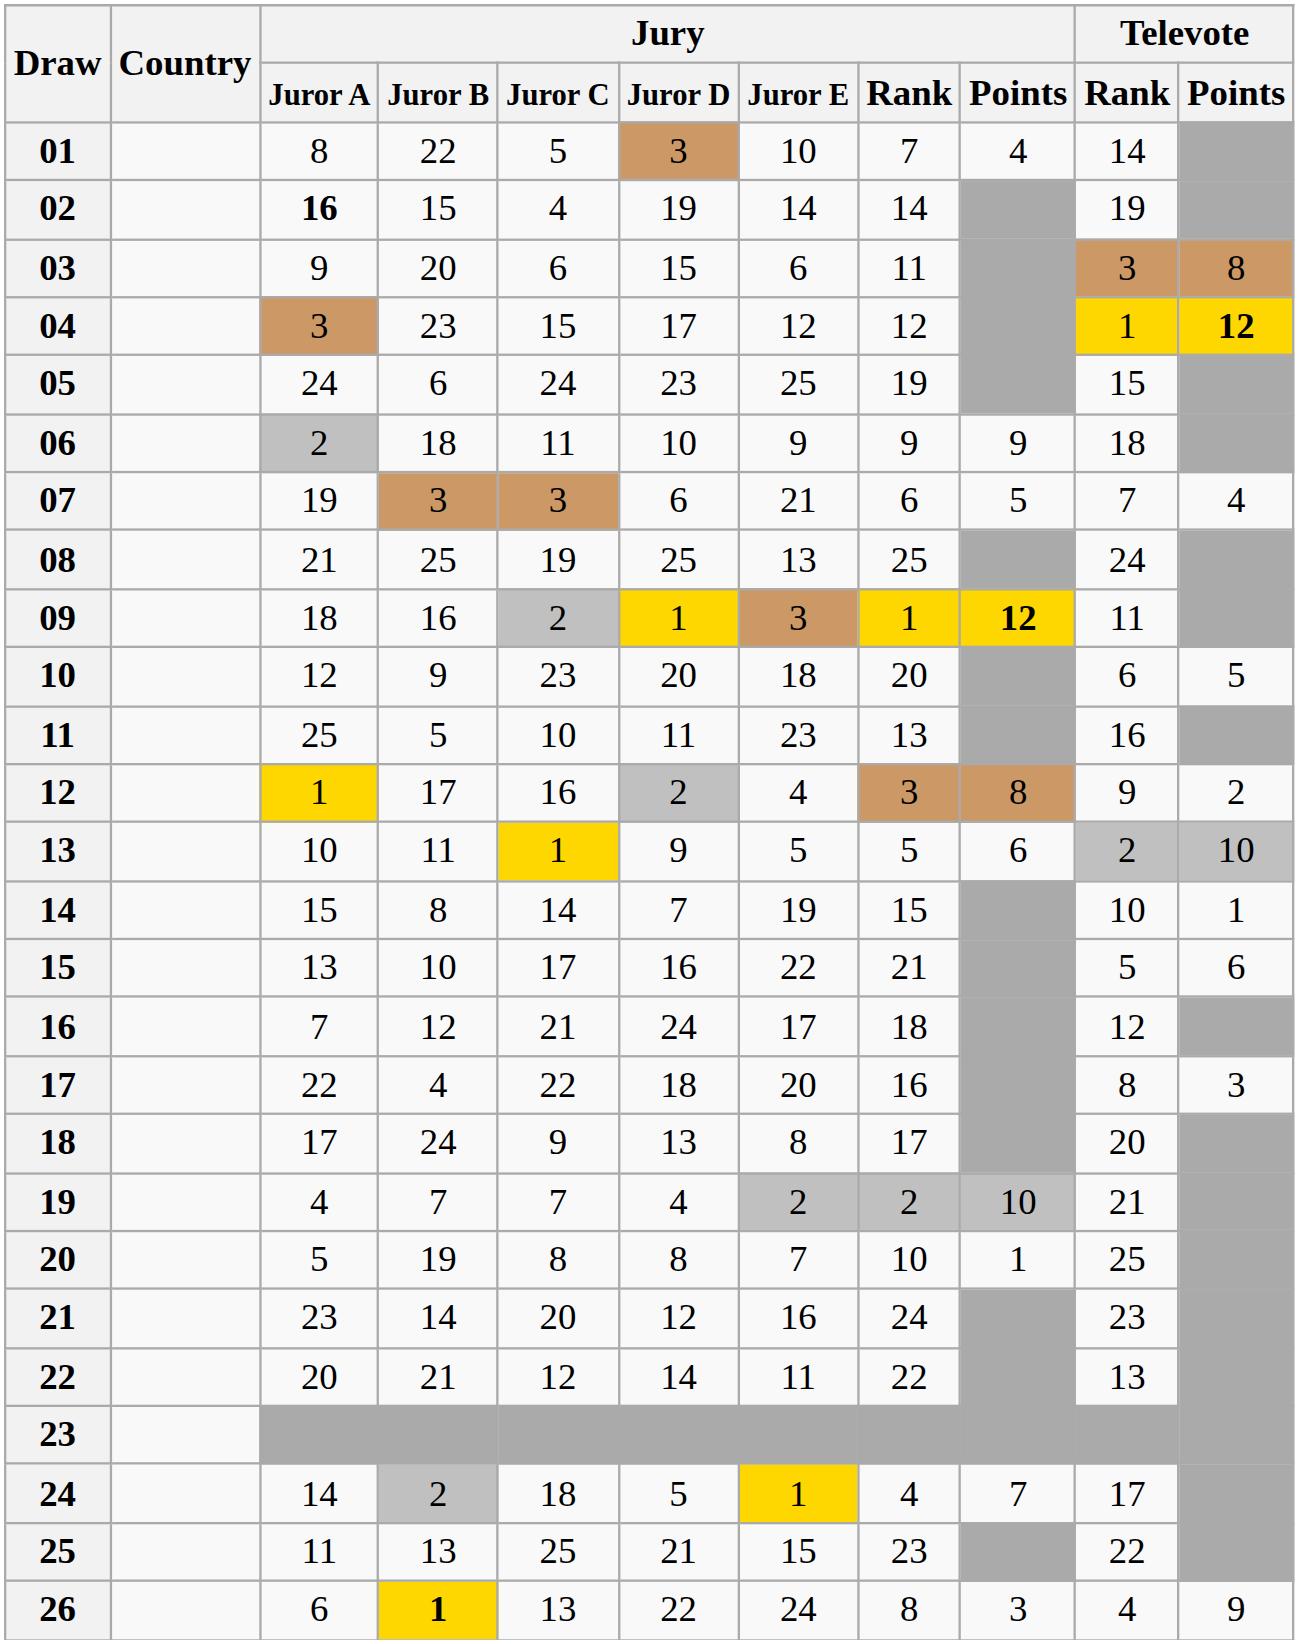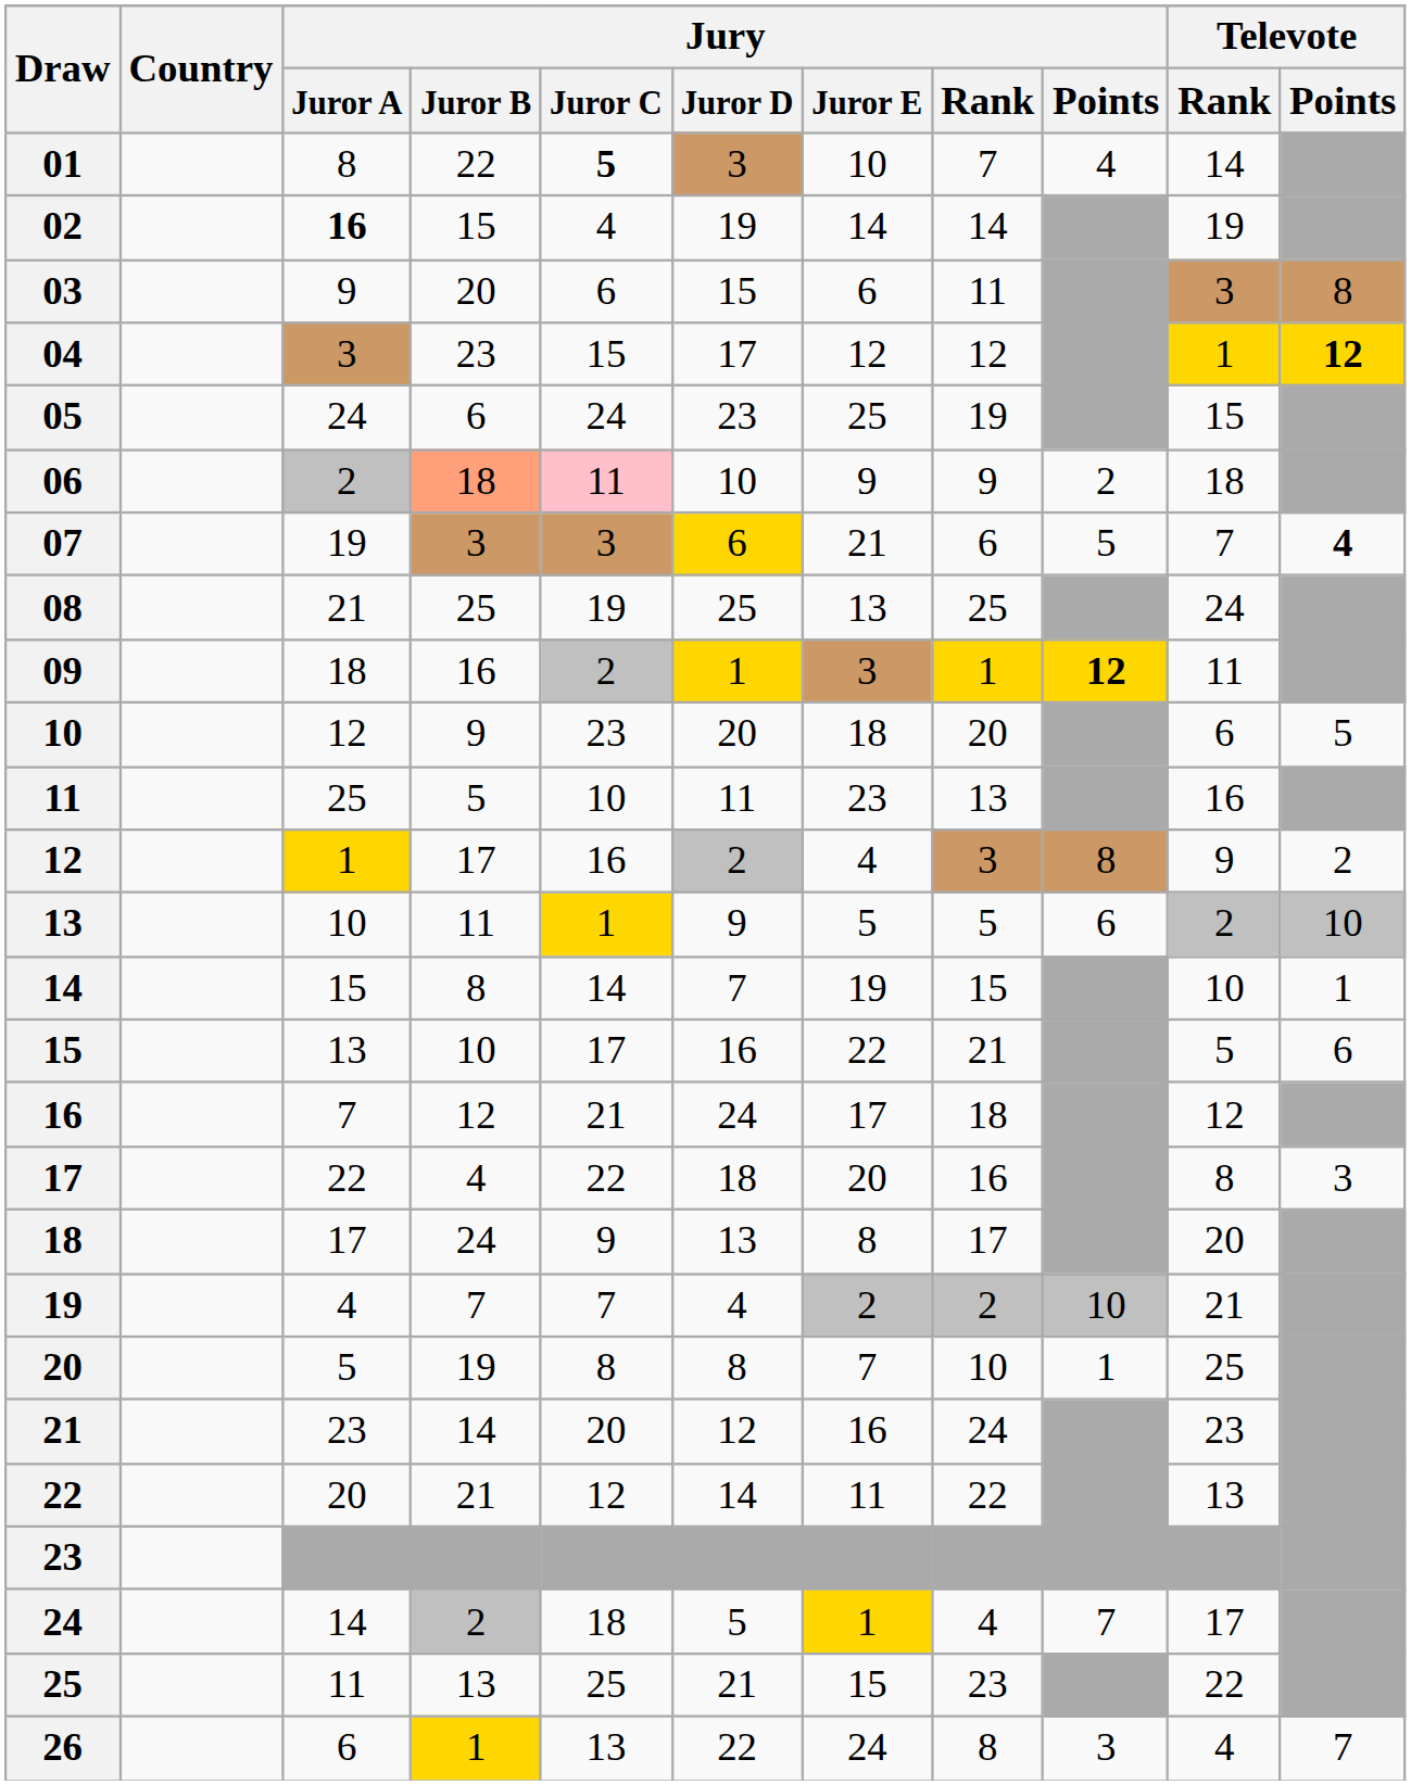01 | Jury / Juror C: normal -> bold
06 | Jury / Juror B: no background -> lightsalmon background
06 | Jury / Juror C: no background -> pink background
06 | Jury / Points: 9 -> 2
07 | Jury / Juror D: no background -> gold background
07 | Televote / Points: normal -> bold
26 | Jury / Juror B: bold -> normal
26 | Televote / Points: 9 -> 7
